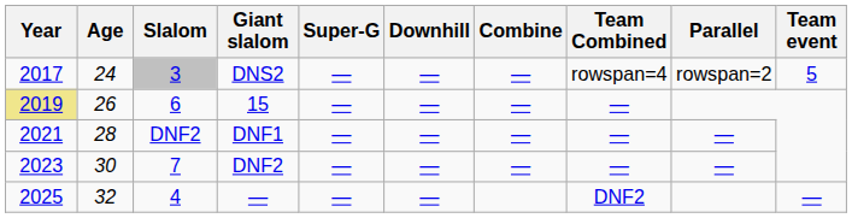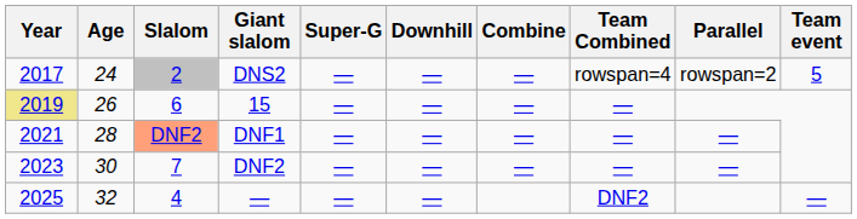DNS2 | Slalom: 3 -> 2
DNF1 | Slalom: no background -> lightsalmon background
